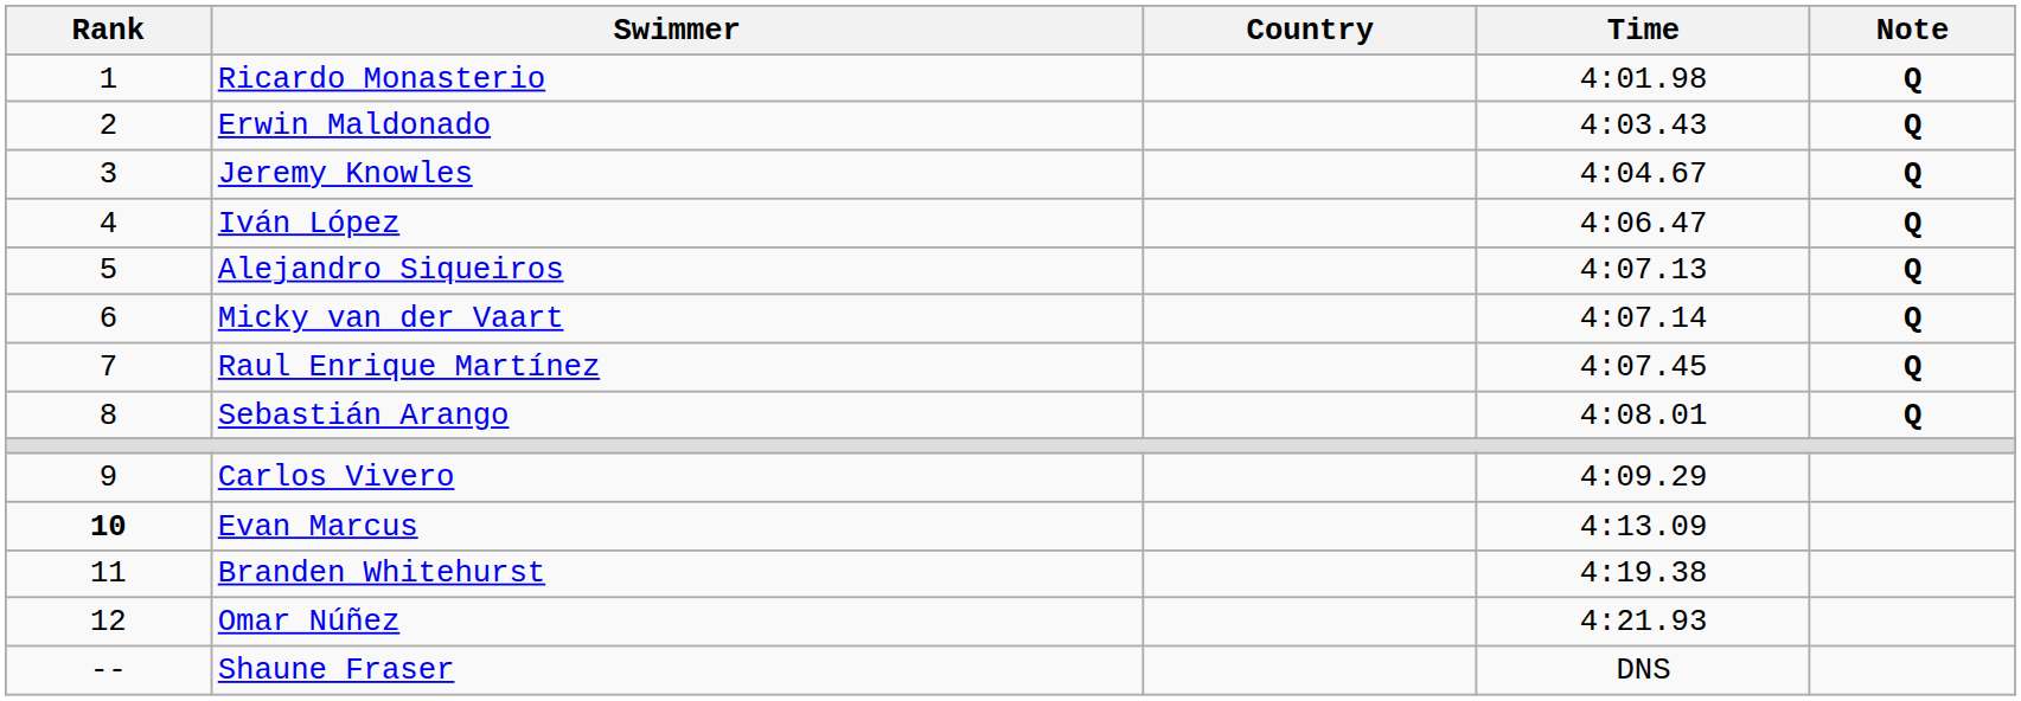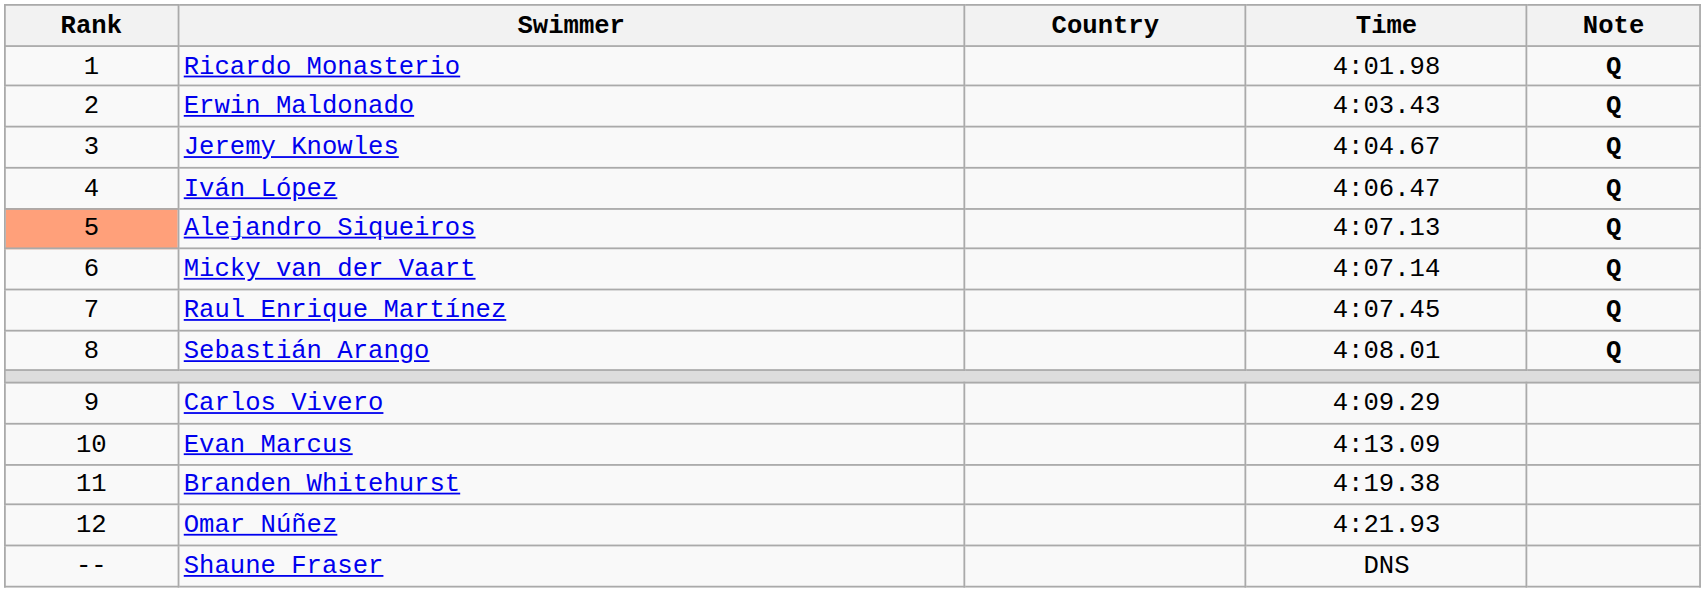Alejandro Siqueiros | Rank: no background -> lightsalmon background
Evan Marcus | Rank: bold -> normal
